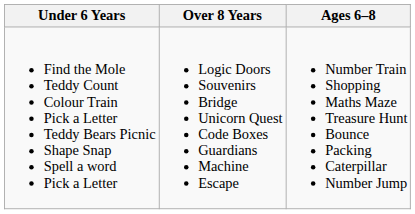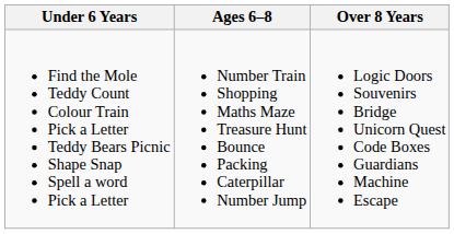columns swapped: Ages 6–8 <-> Over 8 Years
